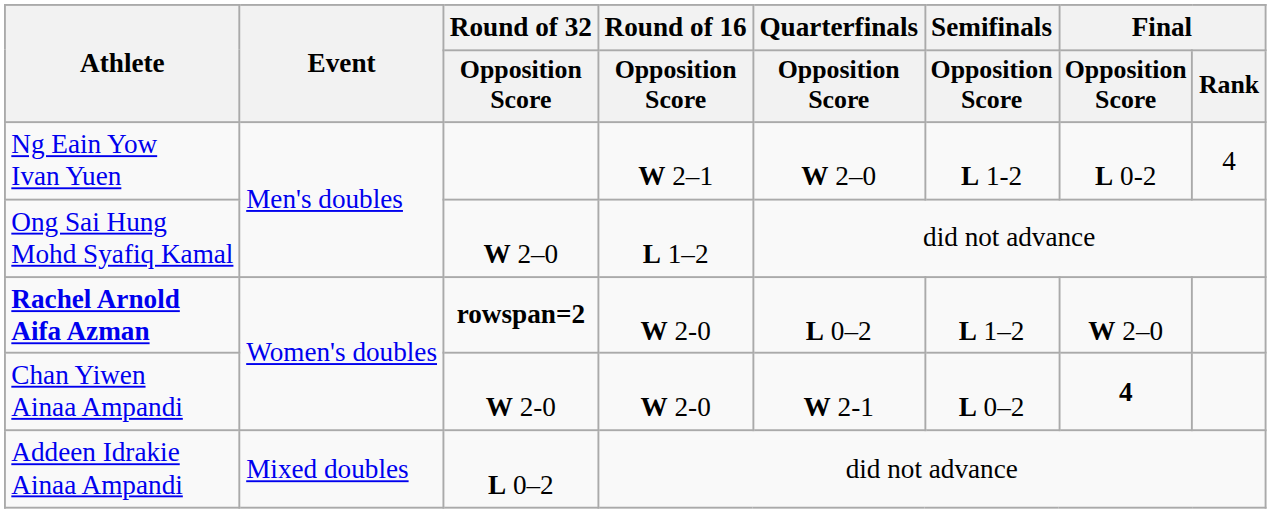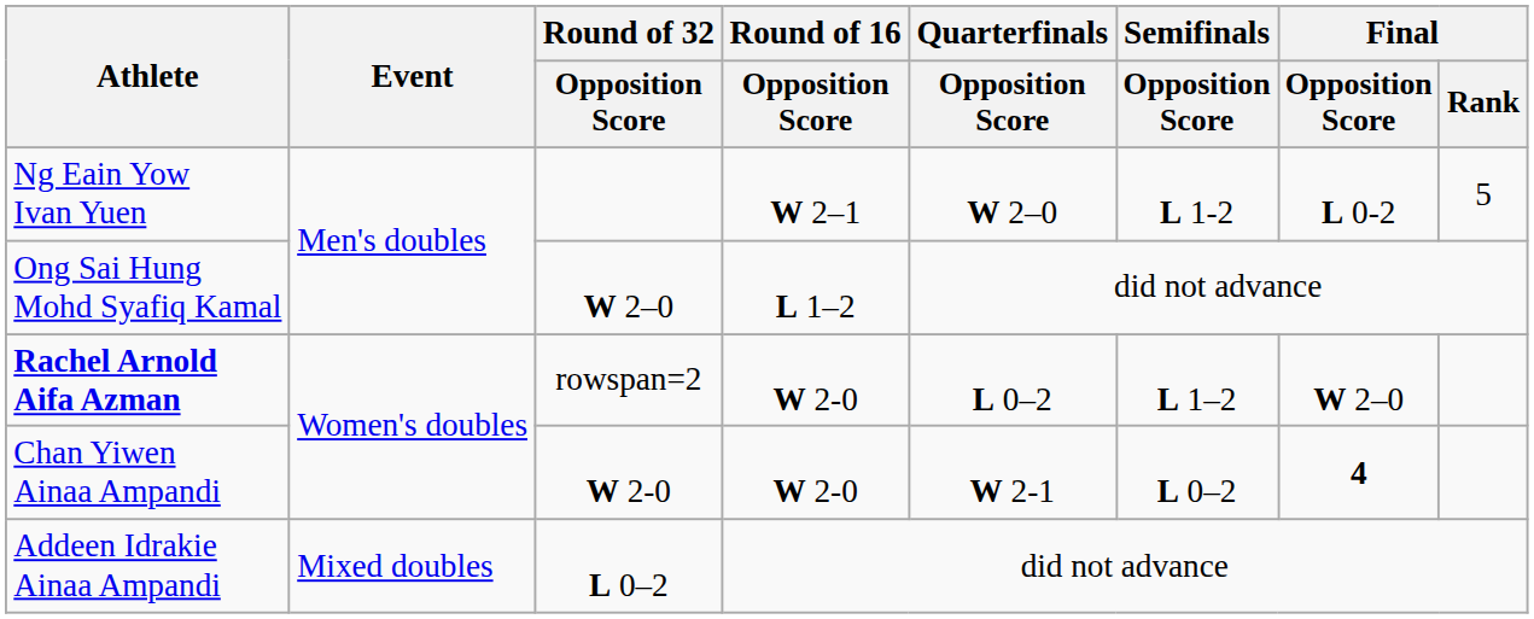Ng Eain Yow Ivan Yuen | Final / Rank: 4 -> 5
Rachel Arnold Aifa Azman | Round of 32 / Opposition Score: bold -> normal
